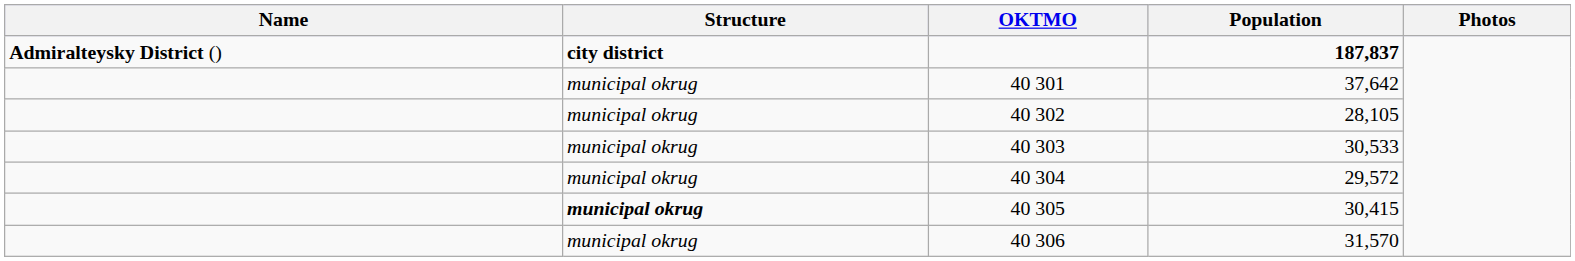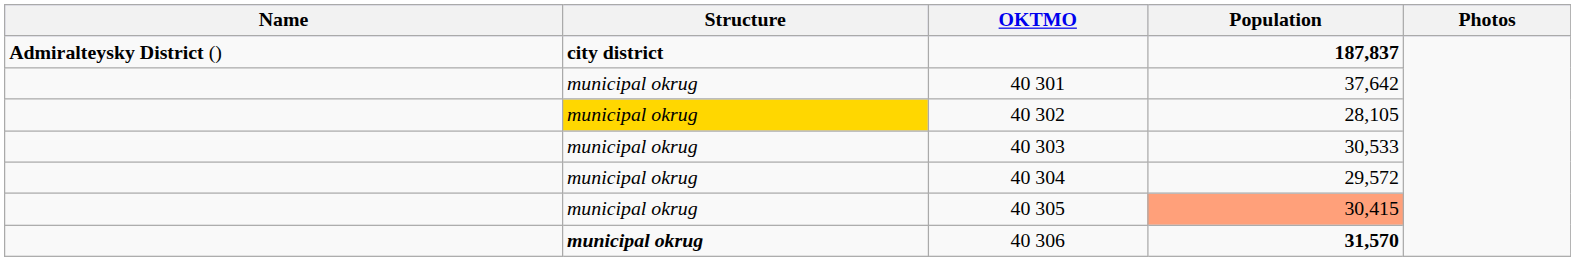40 302 | Structure: no background -> gold background
40 305 | Structure: bold -> normal
40 305 | Population: no background -> lightsalmon background
40 306 | Structure: normal -> bold
40 306 | Population: normal -> bold
